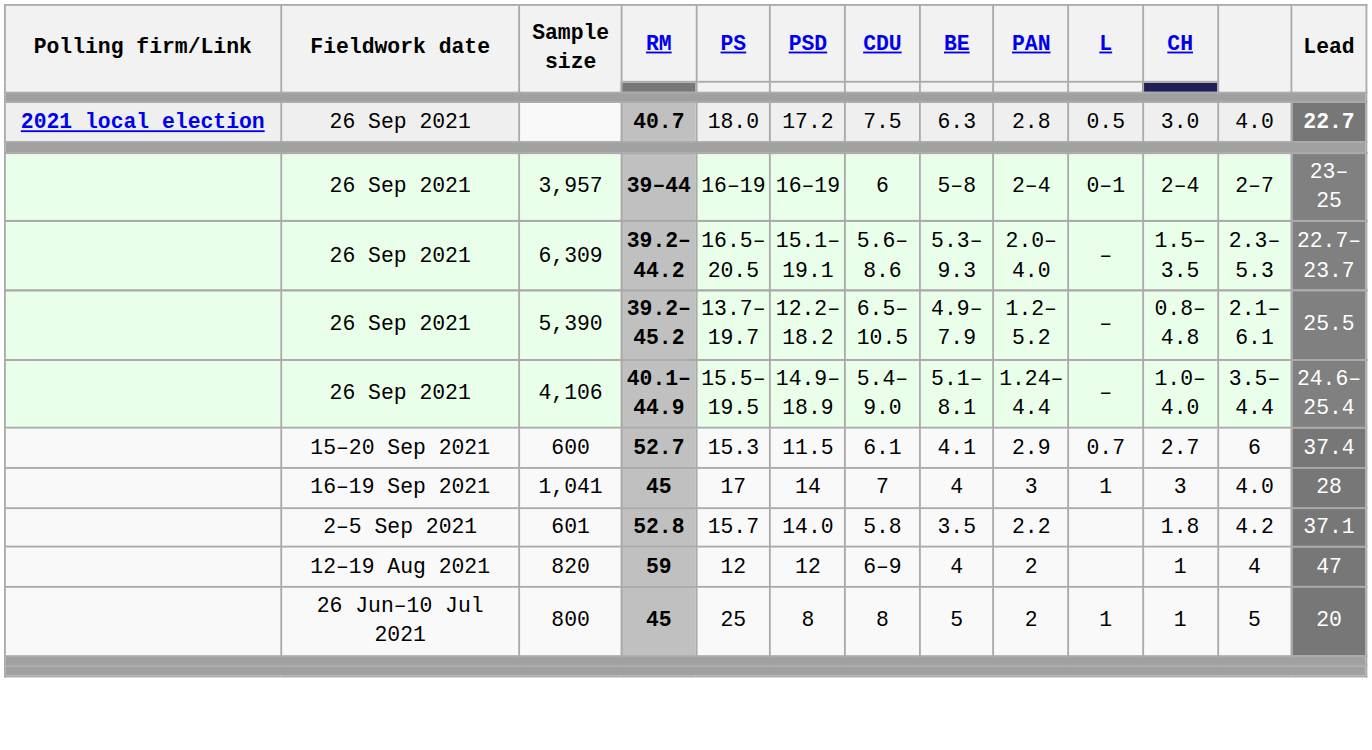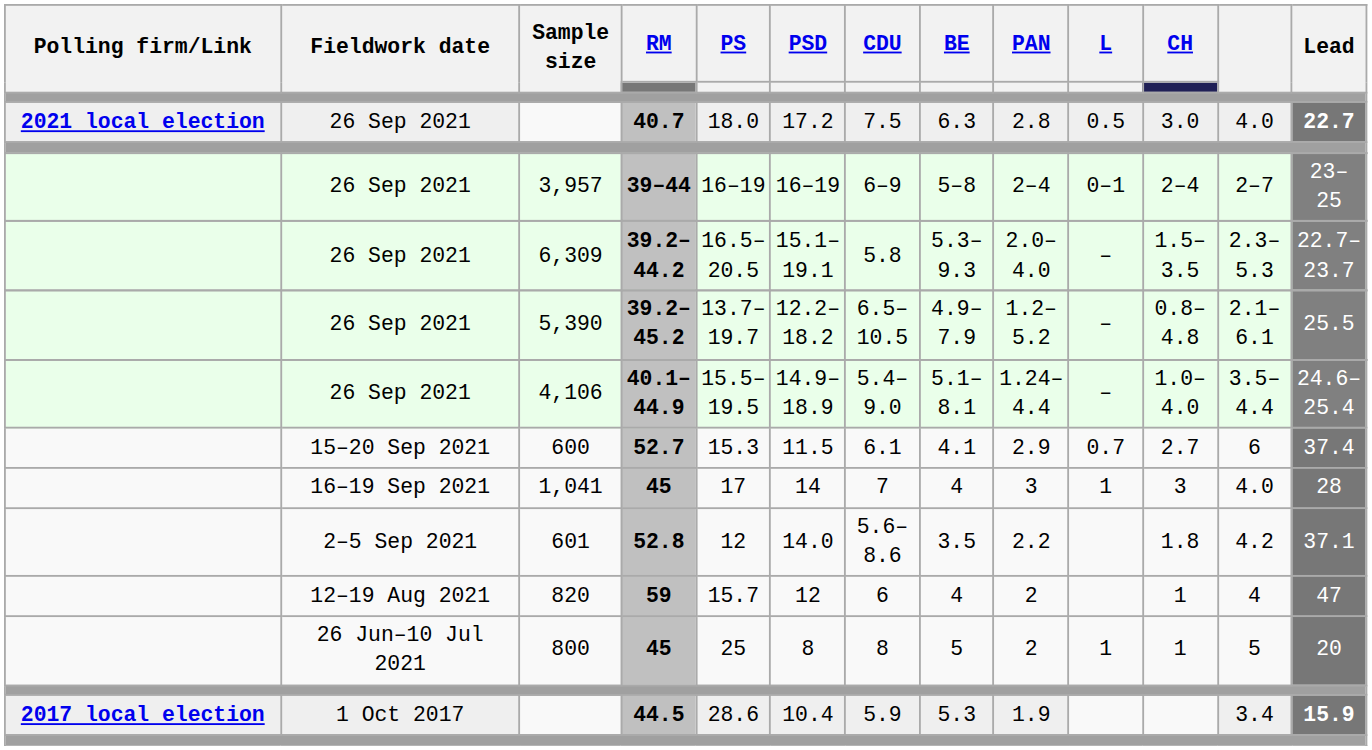39–44 | CDU: 6 -> 6–9
39.2– 44.2 | CDU: 5.6– 8.6 -> 5.8
52.8 | PS: 15.7 -> 12
52.8 | CDU: 5.8 -> 5.6– 8.6
59 | PS: 12 -> 15.7
59 | CDU: 6–9 -> 6
+ row: 2017 local election | 1 Oct 2017 | 44.5 | 28.6 | 10.4 | 5.9 | 5.3 | 1.9 | 3.4 | 15.9
